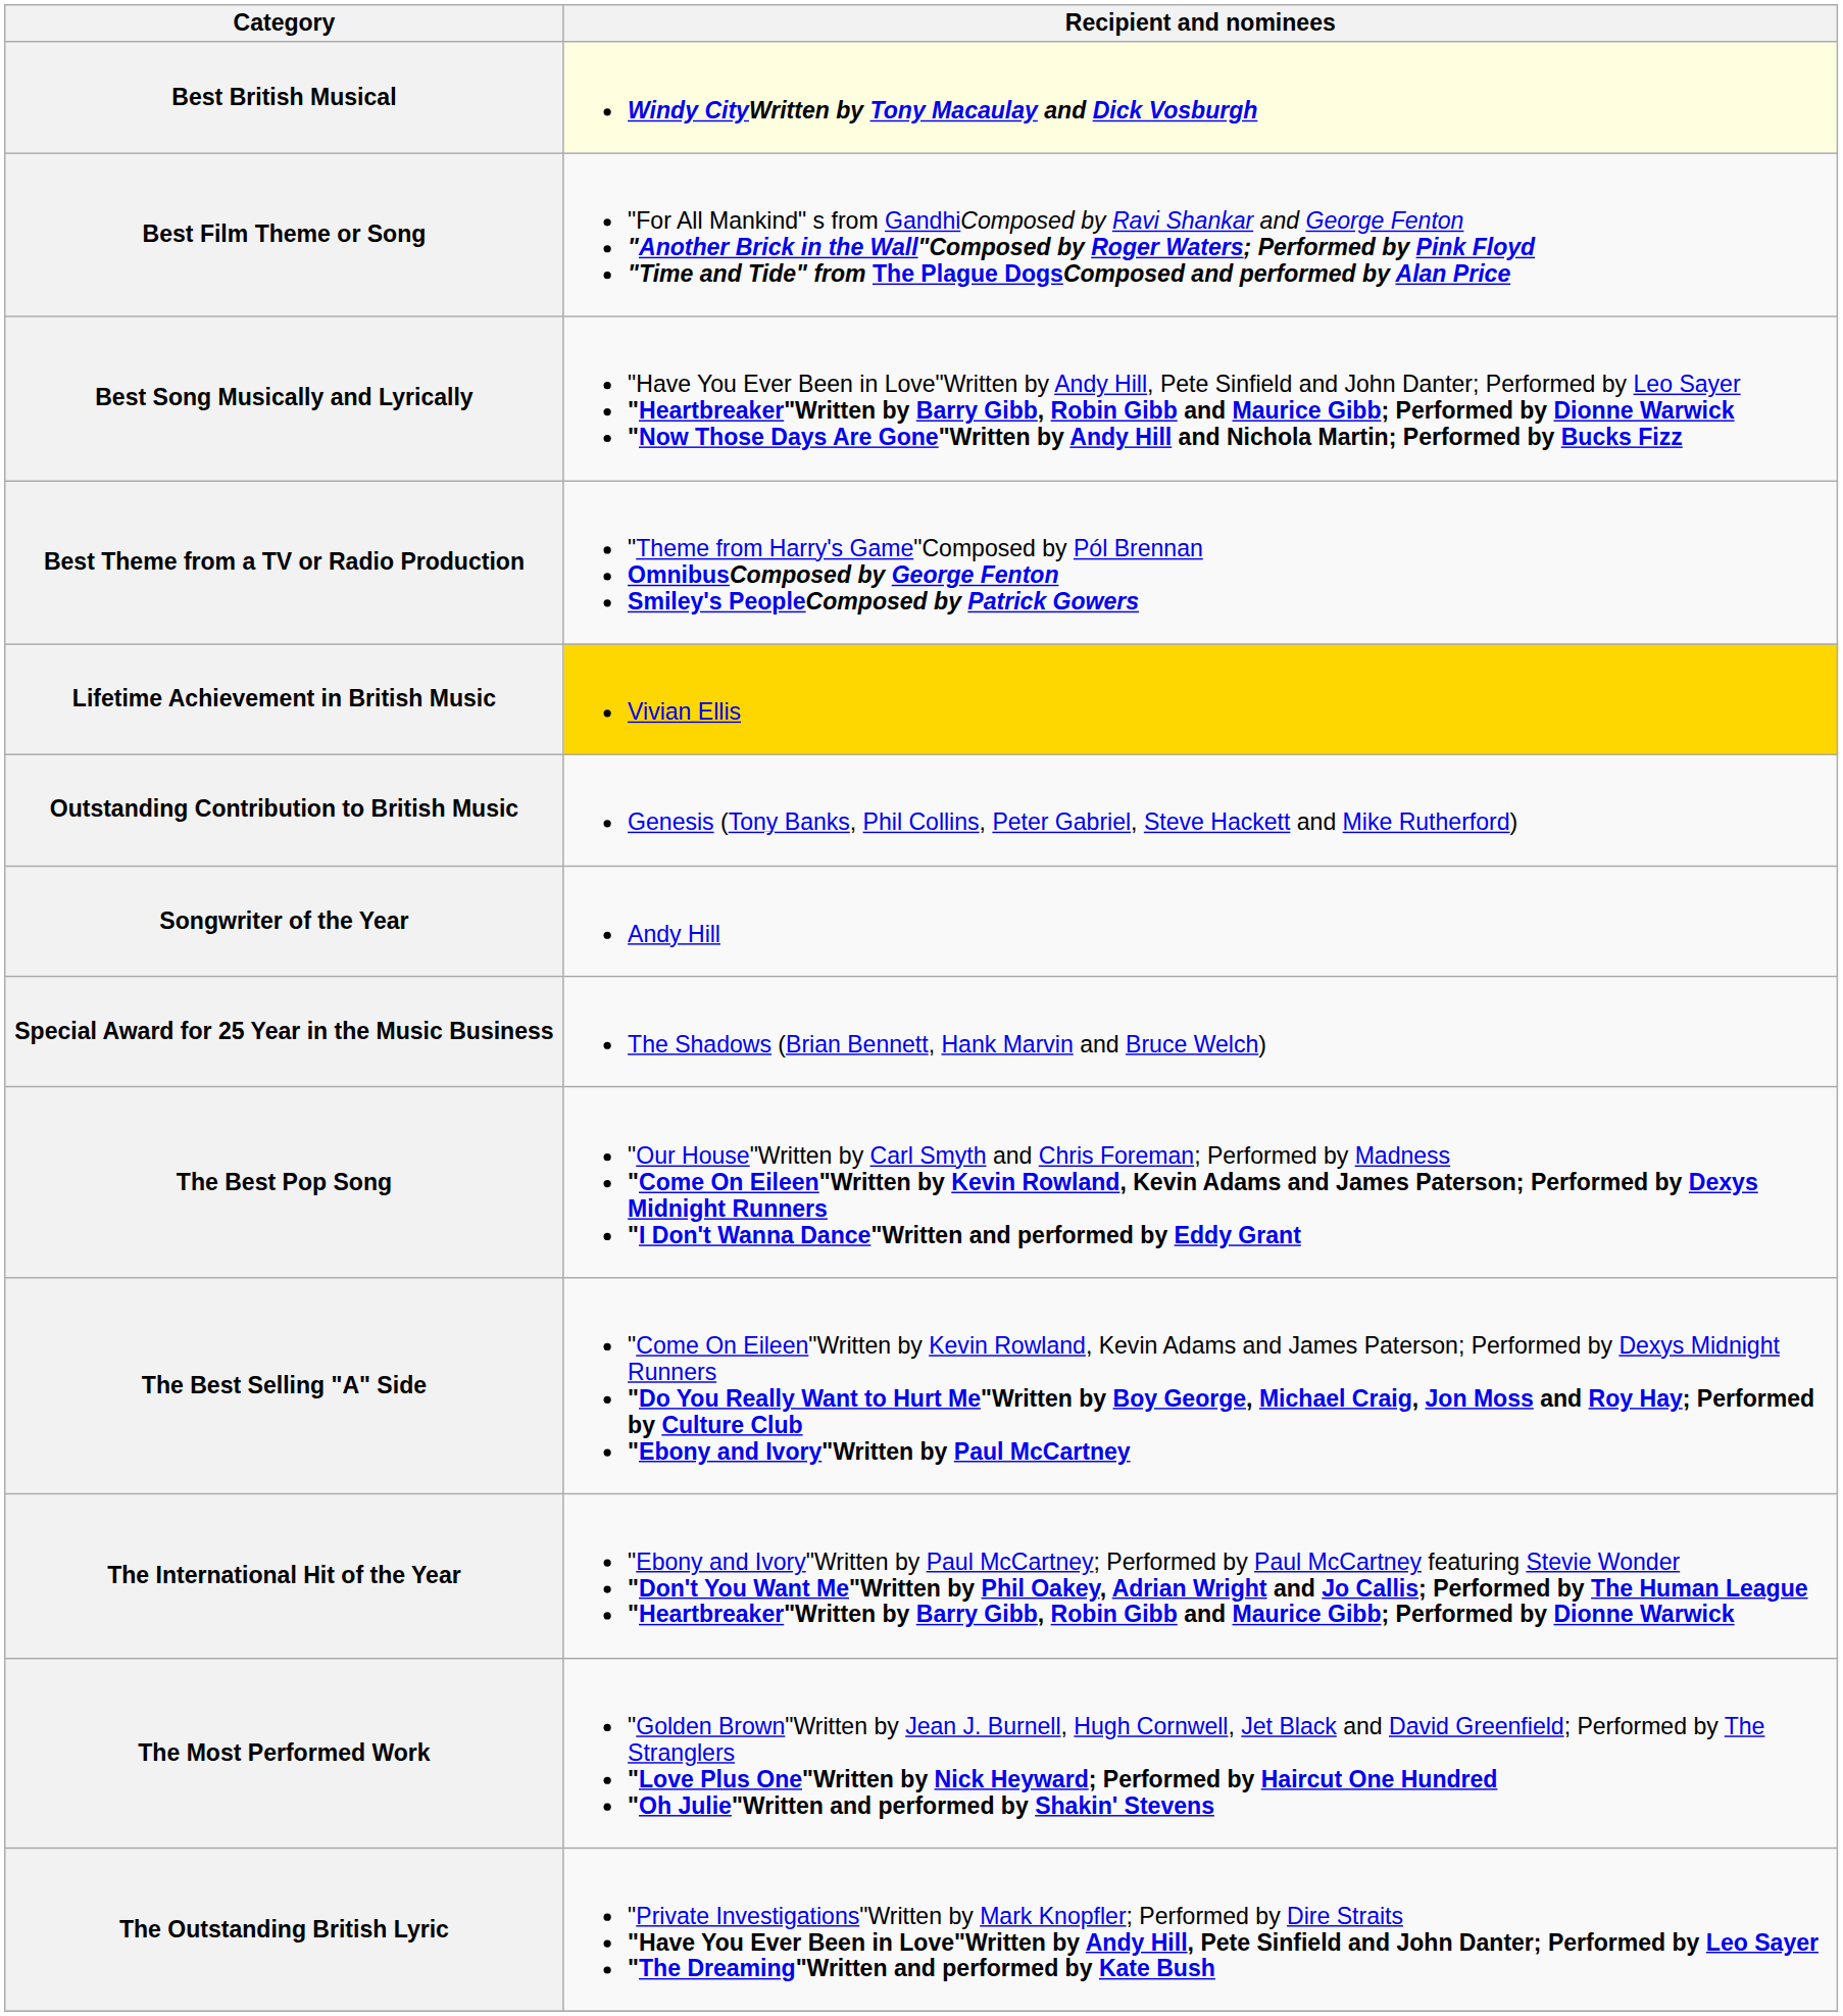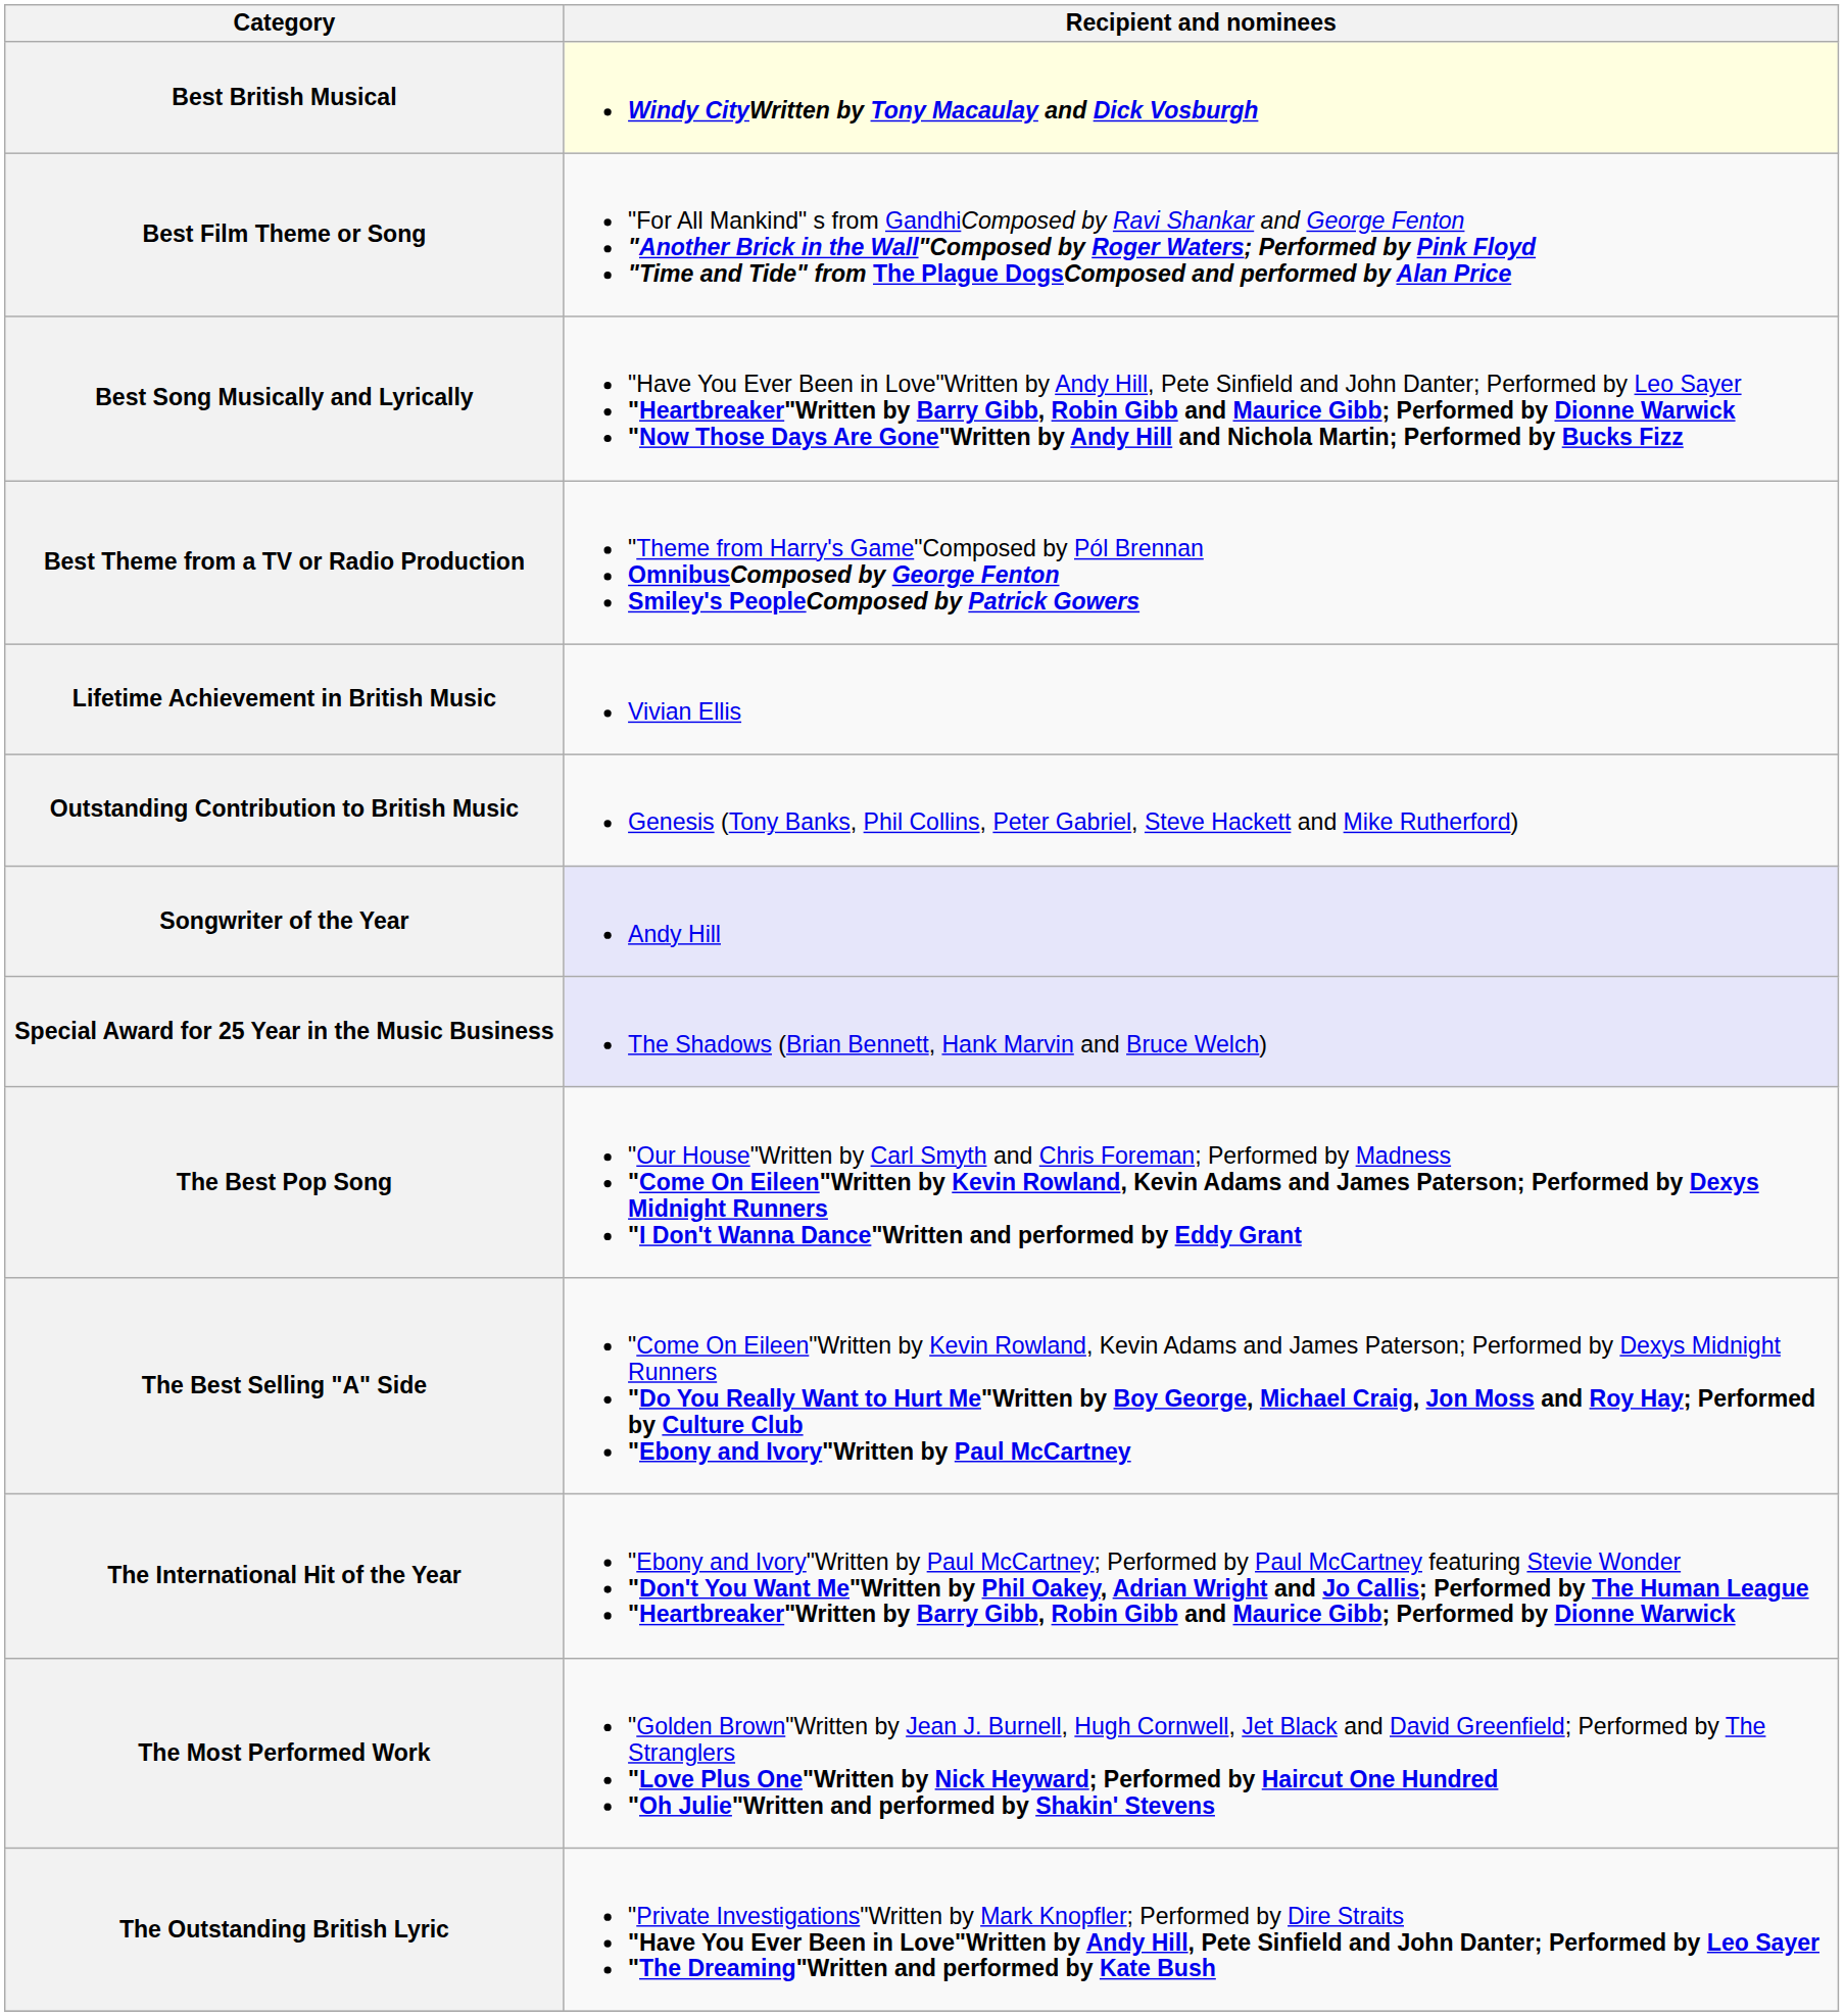Lifetime Achievement in British Music | Recipient and nominees: gold background -> no background
Songwriter of the Year | Recipient and nominees: no background -> lavender background
Special Award for 25 Year in the Music Business | Recipient and nominees: no background -> lavender background
